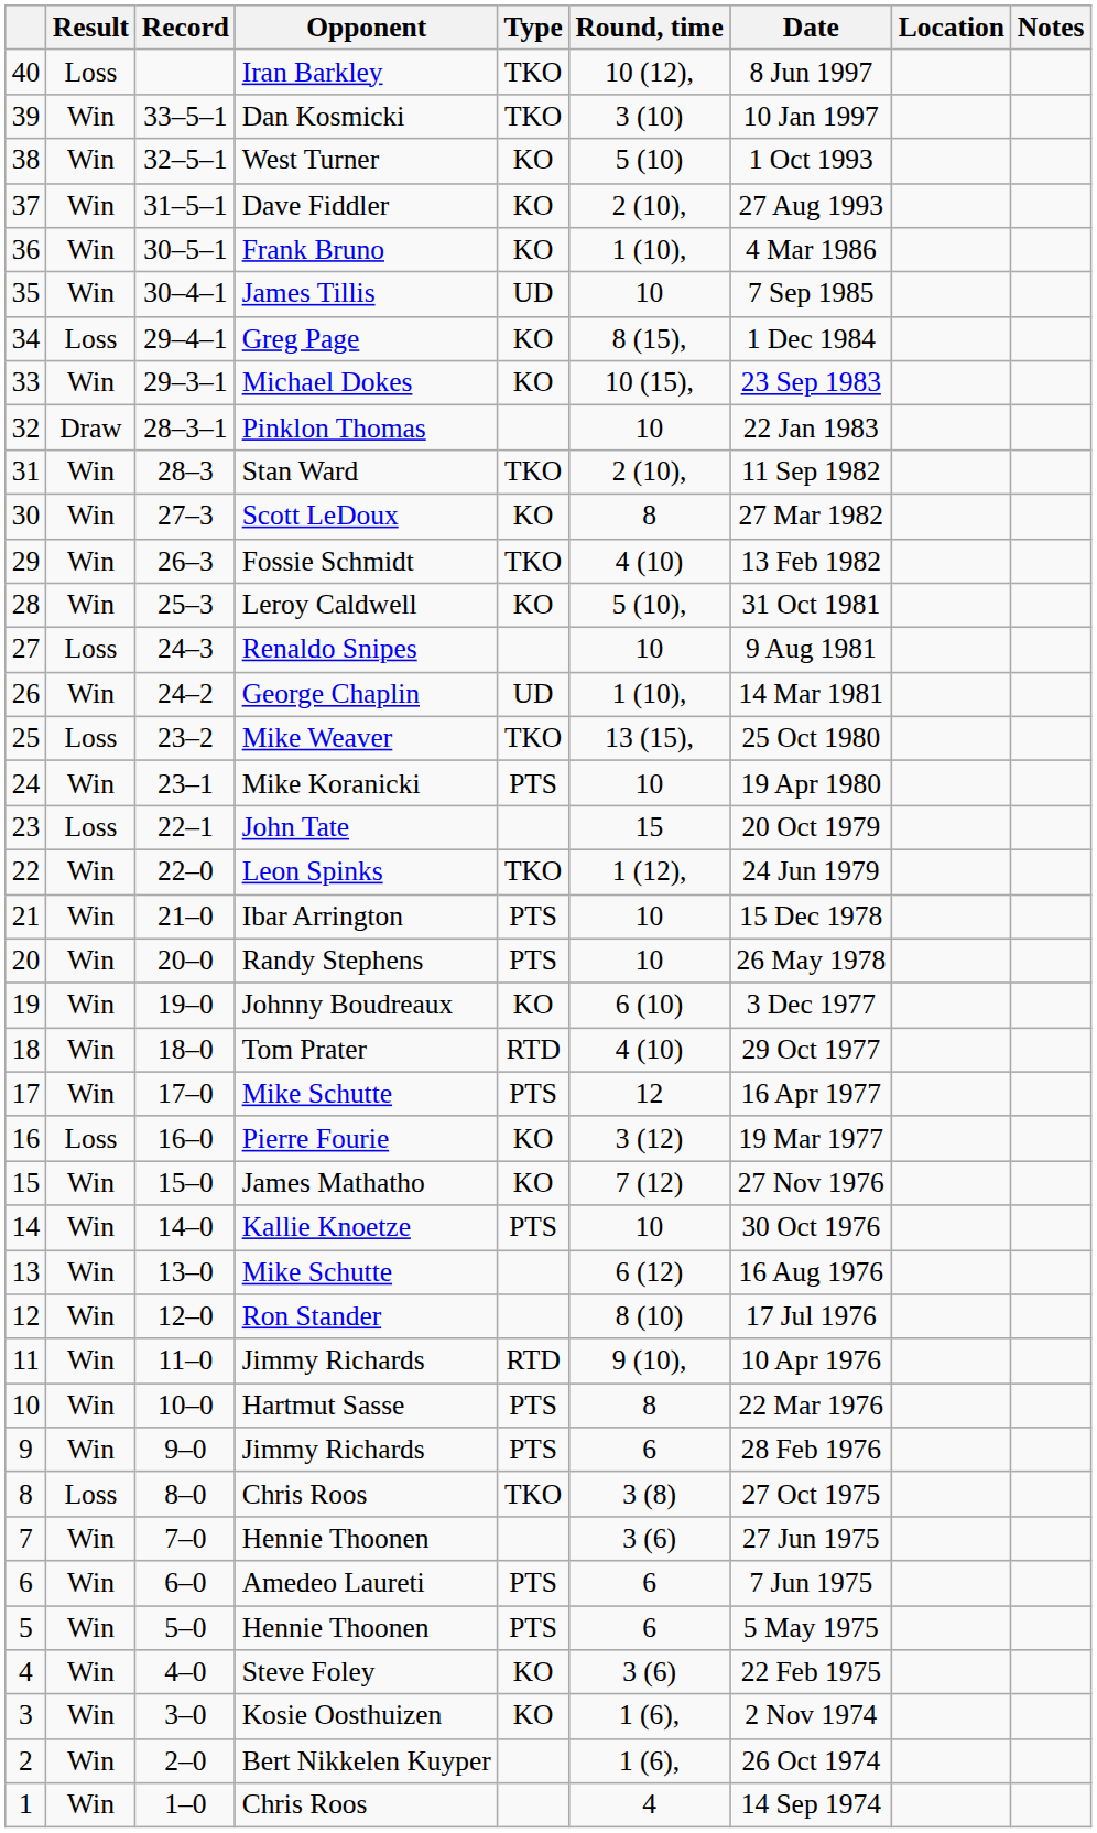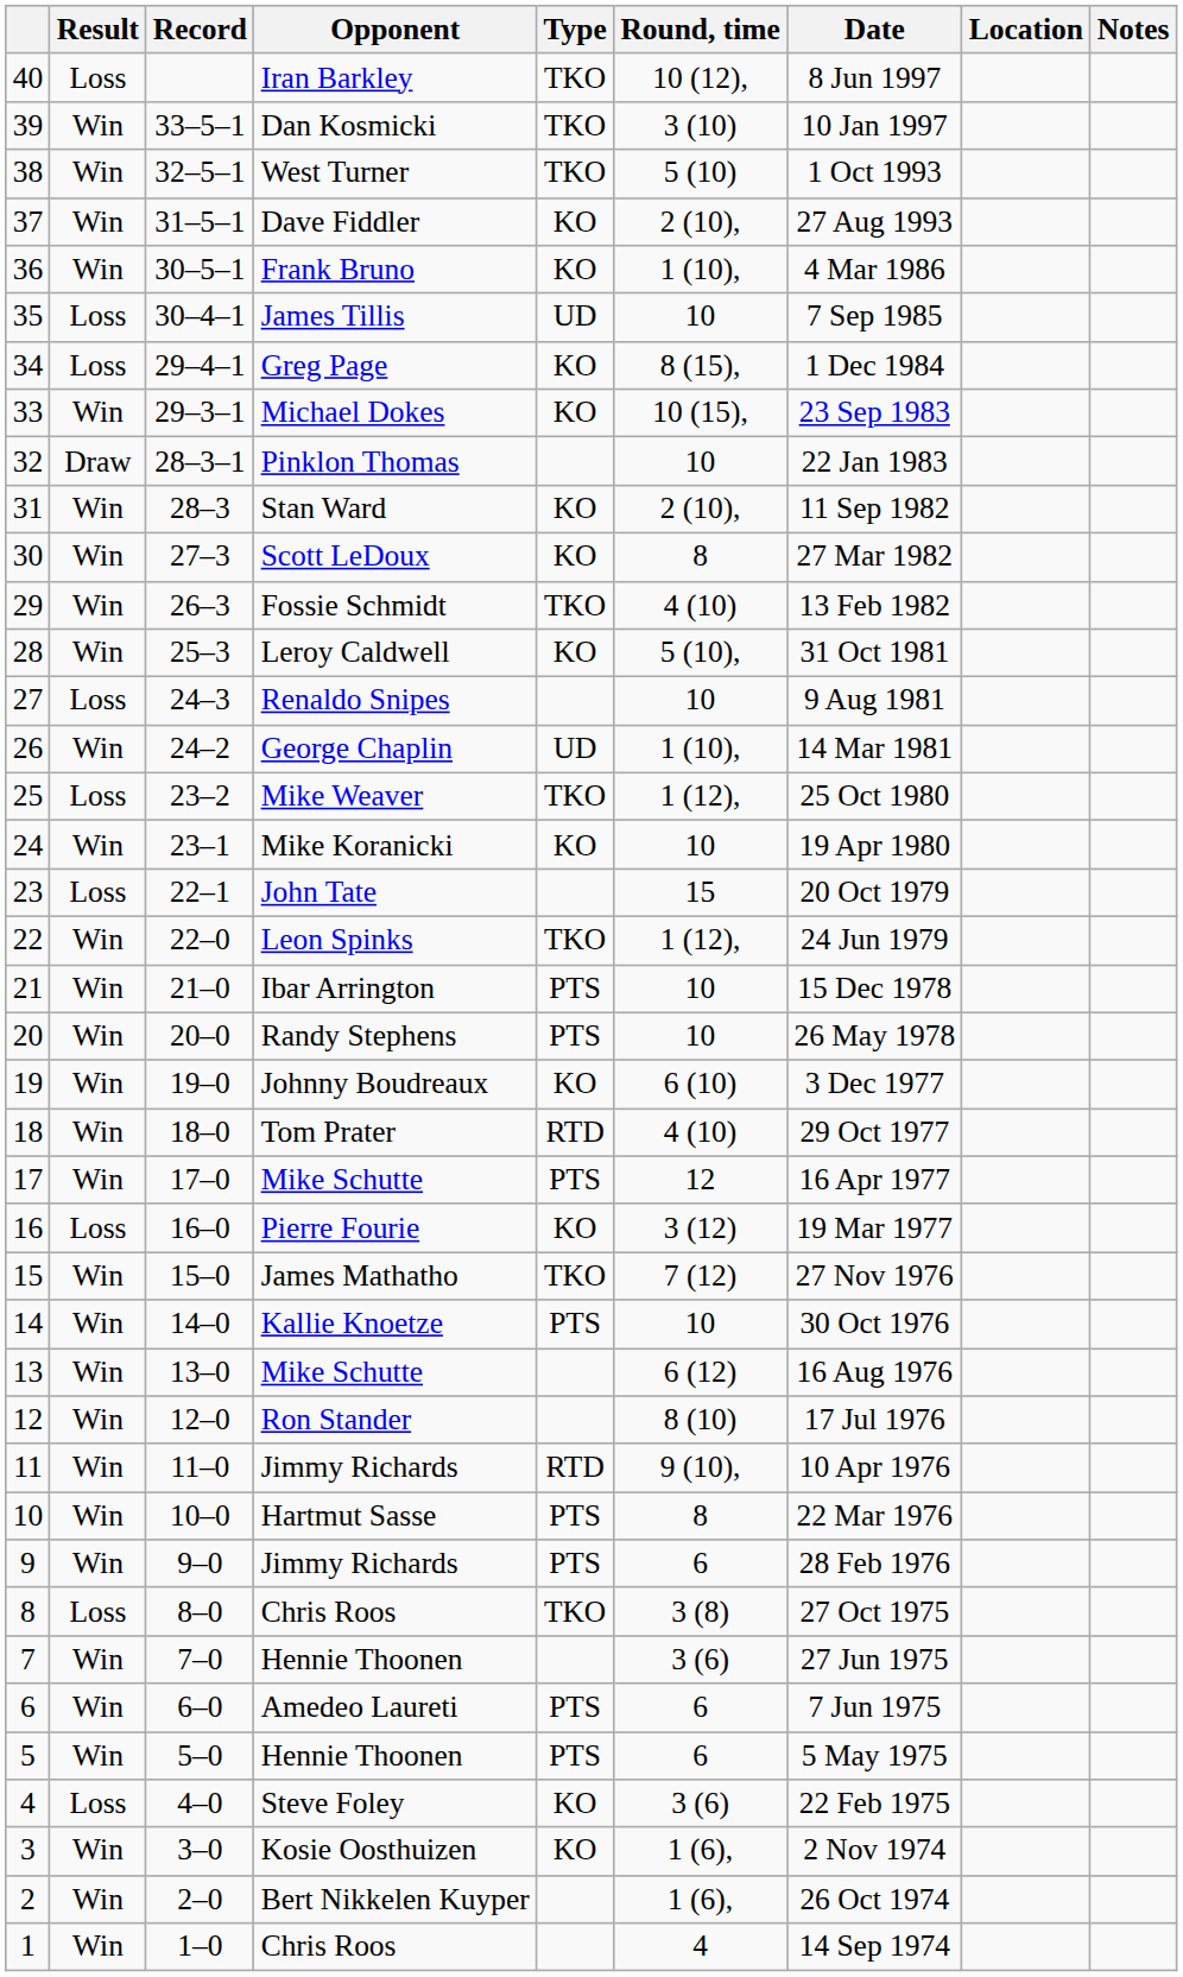West Turner | Type: KO -> TKO
James Tillis | Result: Win -> Loss
Stan Ward | Type: TKO -> KO
Mike Weaver | Round, time: 13 (15), -> 1 (12),
Mike Koranicki | Type: PTS -> KO
James Mathatho | Type: KO -> TKO
Steve Foley | Result: Win -> Loss
